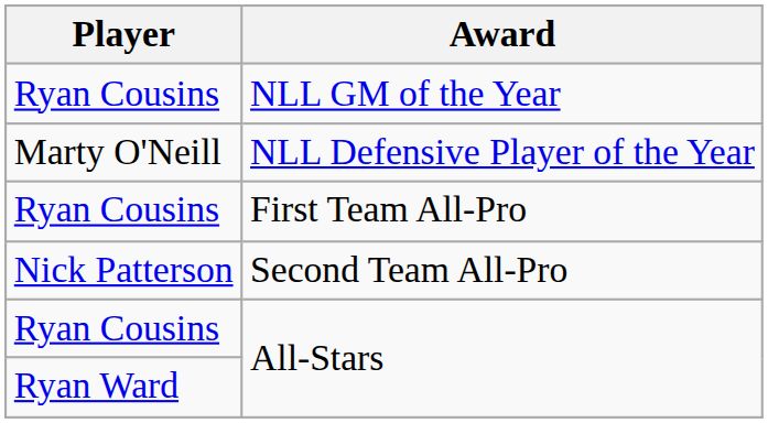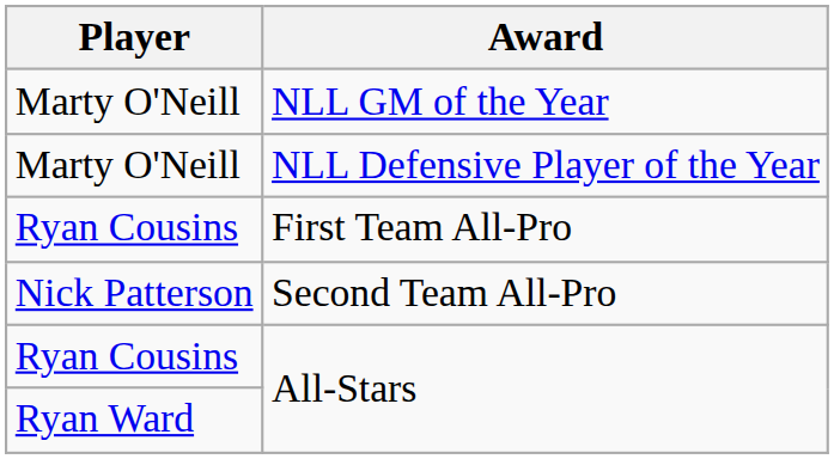row 2 | Player: Ryan Cousins -> Marty O'Neill
